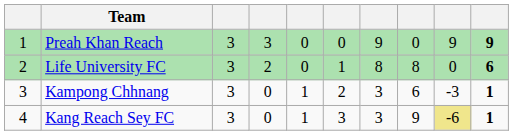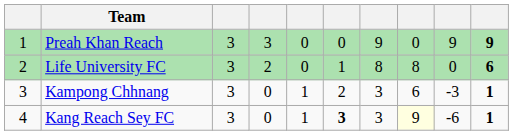Kang Reach Sey FC | column 6: normal -> bold
Kang Reach Sey FC | column 8: no background -> lightyellow background
Kang Reach Sey FC | column 9: khaki background -> no background
